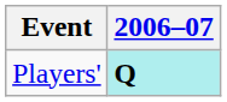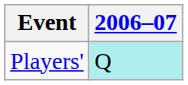Players' | 2006–07: bold -> normal
